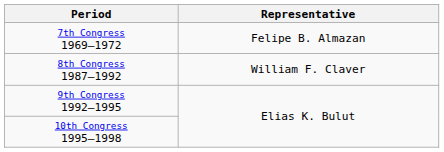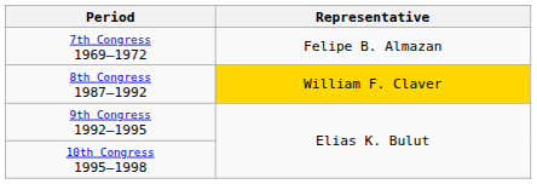8th Congress 1987–1992 | Representative: no background -> gold background
